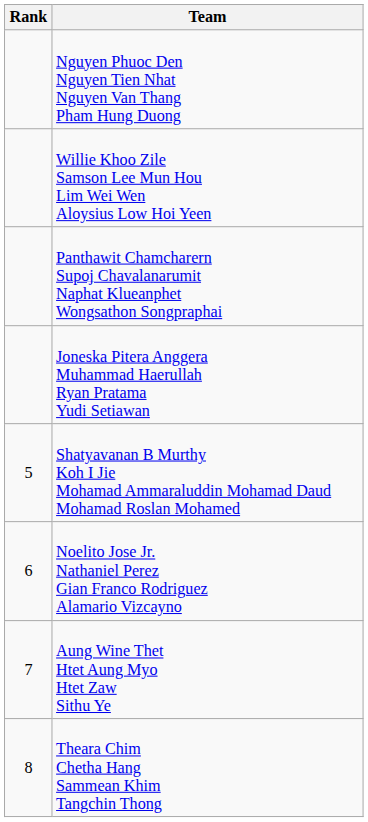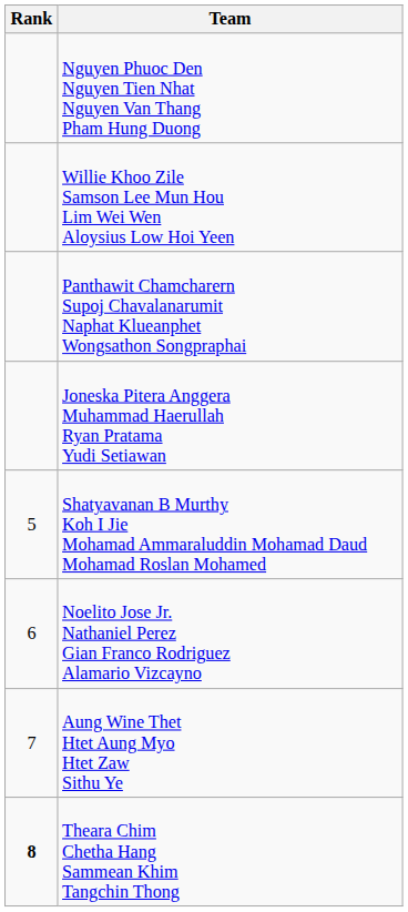Theara Chim Chetha Hang Sammean Khim Tangchin Thong | Rank: normal -> bold
